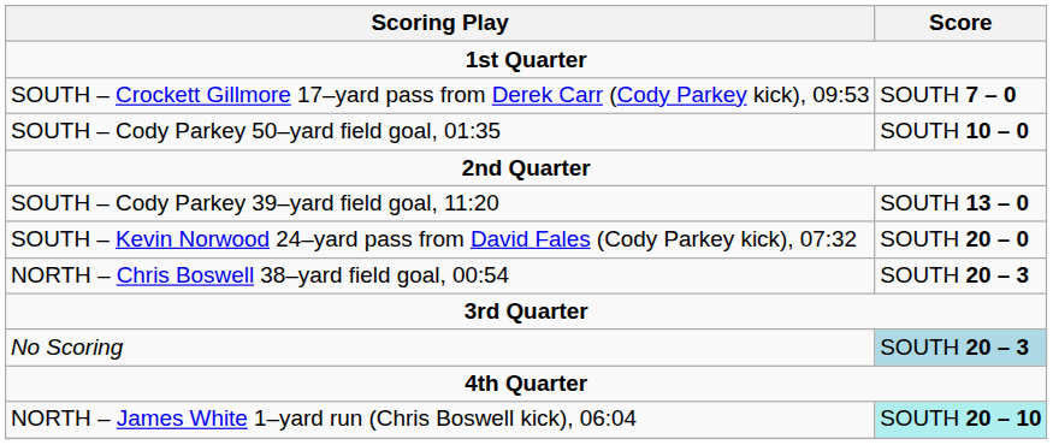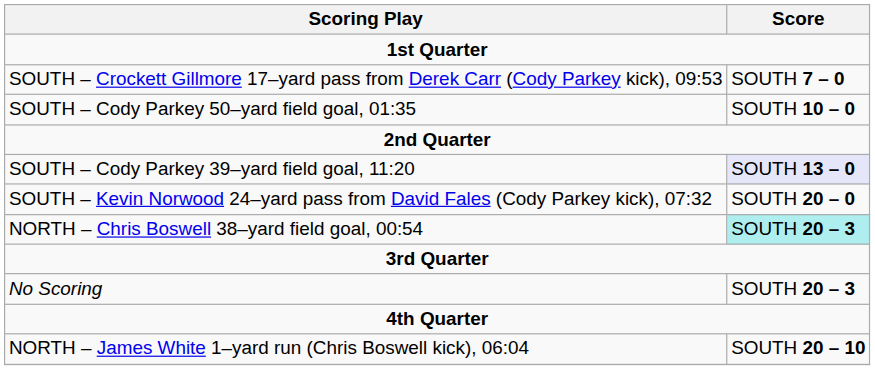SOUTH – Cody Parkey 39–yard field goal, 11:20 | Score: no background -> lavender background
NORTH – Chris Boswell 38–yard field goal, 00:54 | Score: no background -> paleturquoise background
No Scoring | Score: lightblue background -> no background
NORTH – James White 1–yard run (Chris Boswell kick), 06:04 | Score: paleturquoise background -> no background
